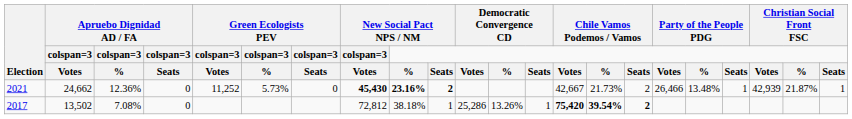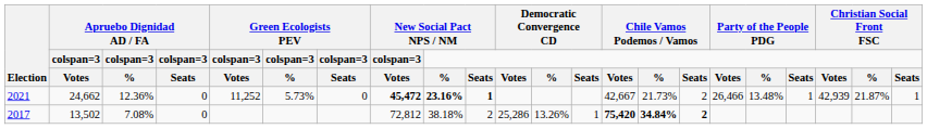2021 | New Social Pact NPS / NM / colspan=3 / Votes: 45,430 -> 45,472
2021 | New Social Pact NPS / NM / Seats: 2 -> 1
2017 | New Social Pact NPS / NM / Seats: 1 -> 2
2017 | Chile Vamos Podemos / Vamos / %: 39.54% -> 34.84%
